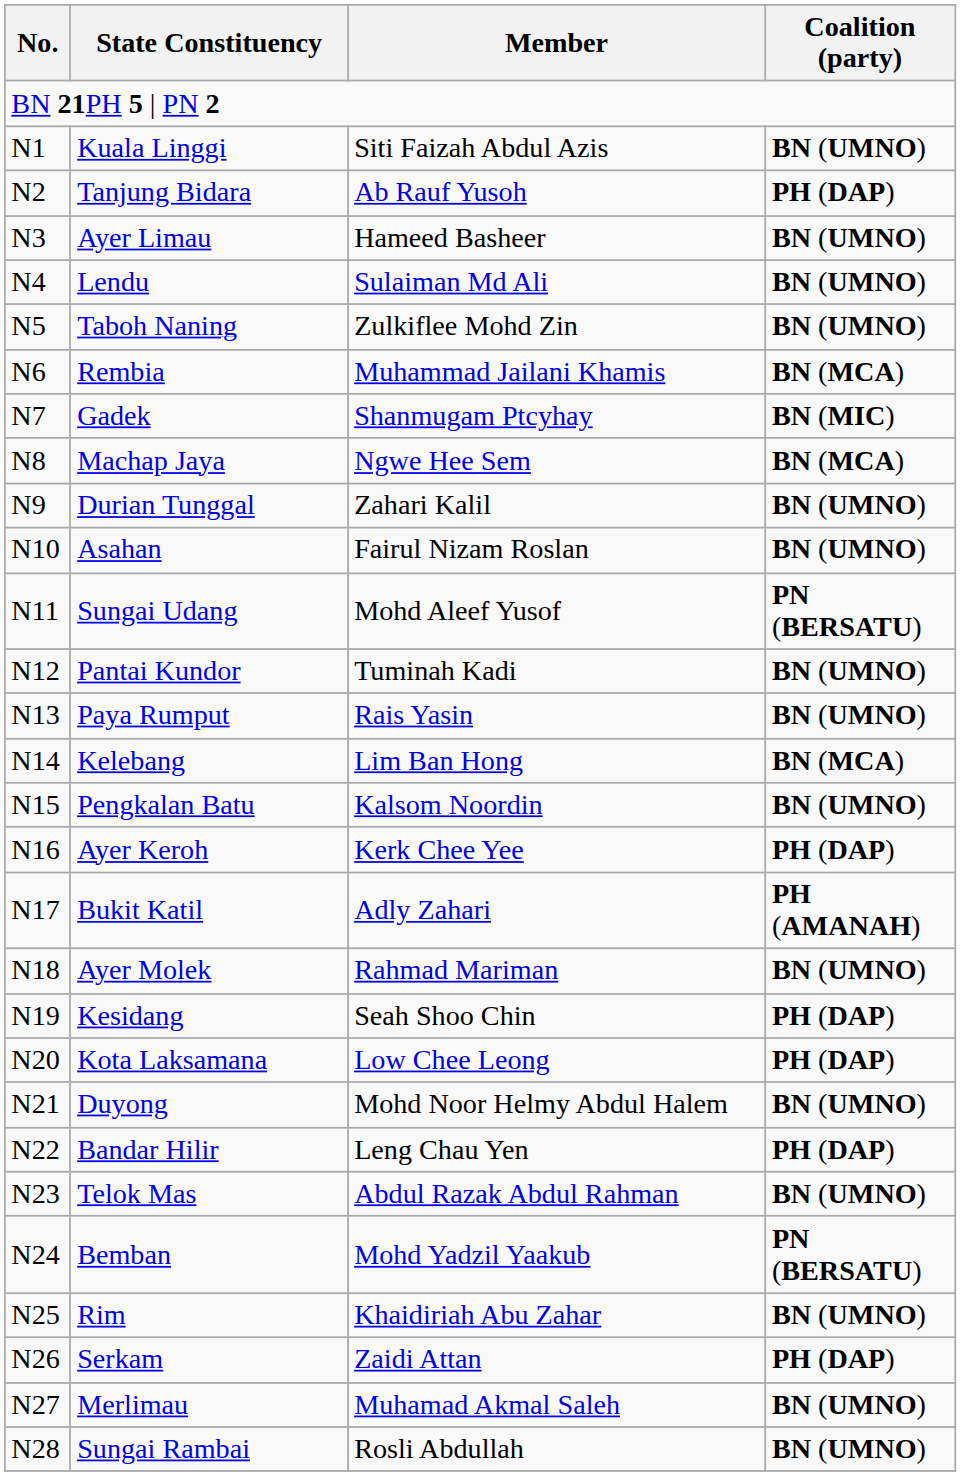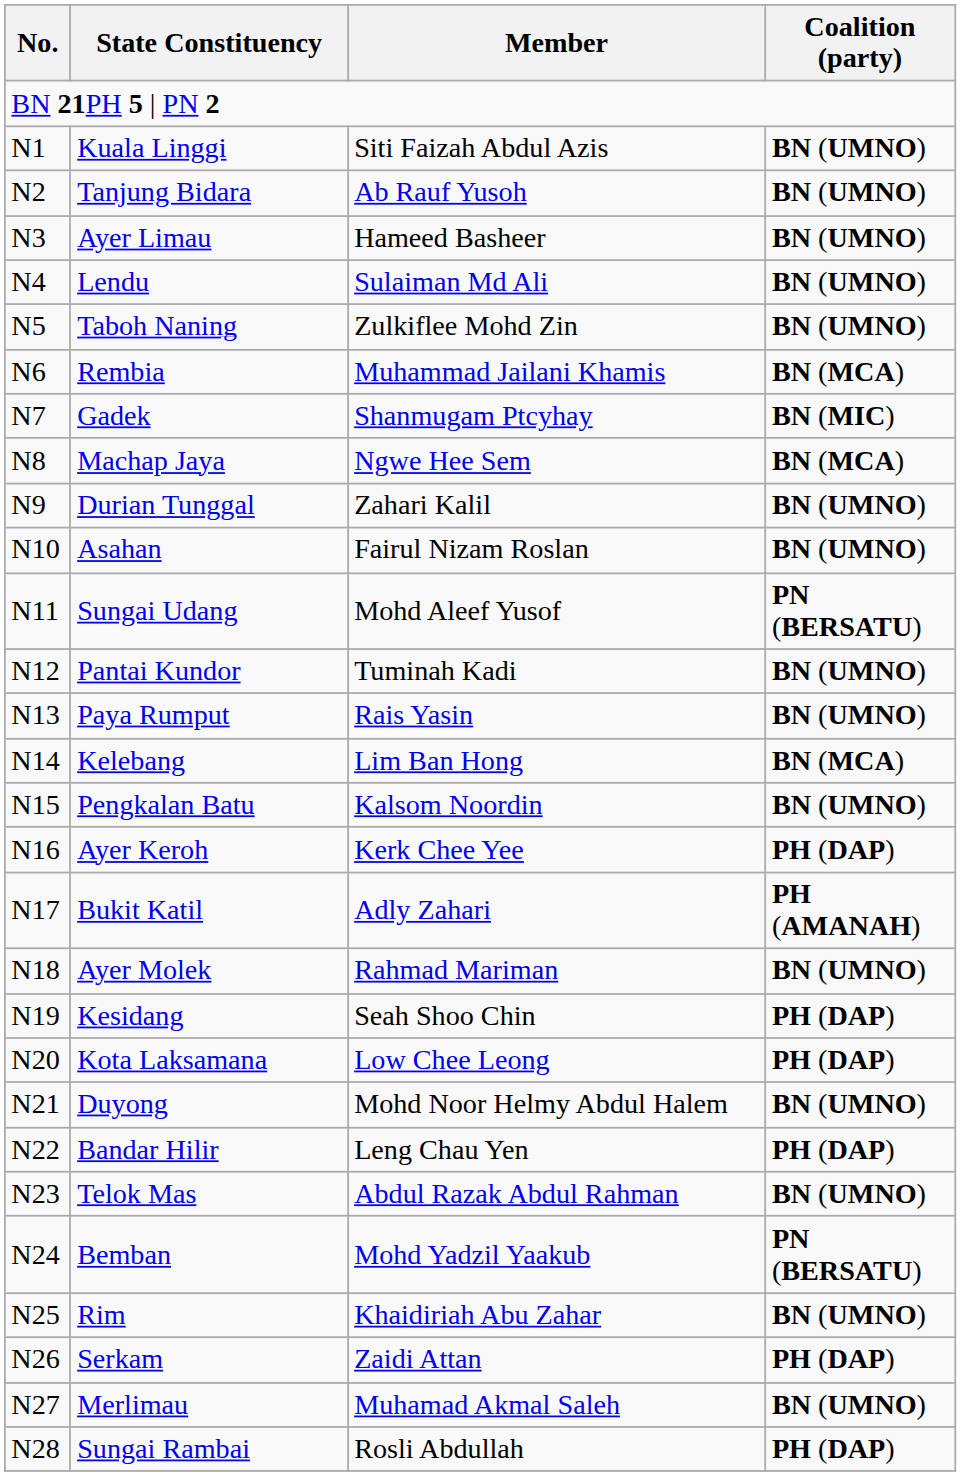Tanjung Bidara | Coalition (party): PH (DAP) -> BN (UMNO)
Sungai Rambai | Coalition (party): BN (UMNO) -> PH (DAP)
